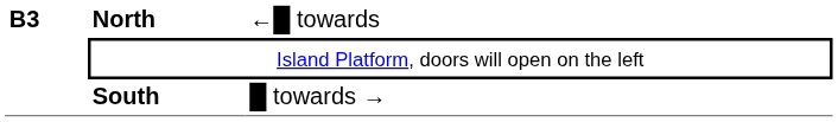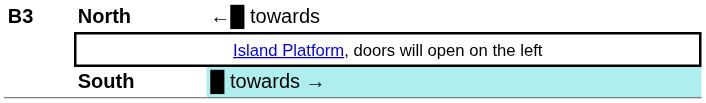South | column 3: no background -> paleturquoise background
